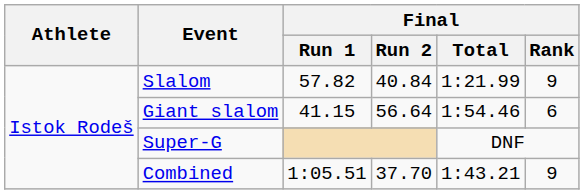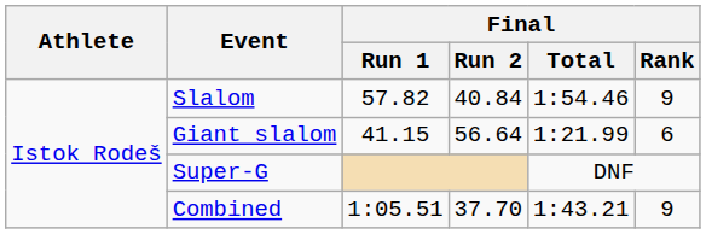Slalom | Final / Total: 1:21.99 -> 1:54.46
Giant slalom | Final / Total: 1:54.46 -> 1:21.99
